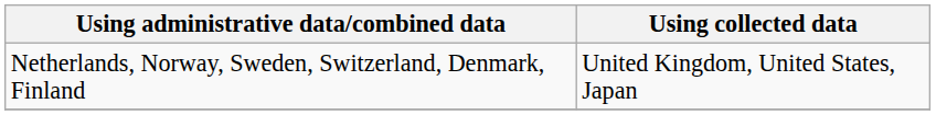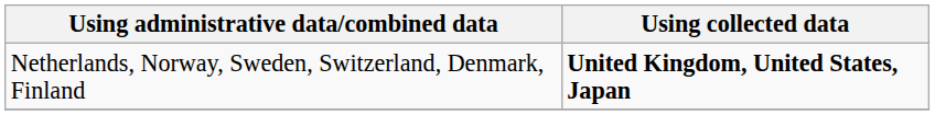Netherlands, Norway, Sweden, Switzerland, Denmark, Finland | Using collected data: normal -> bold
